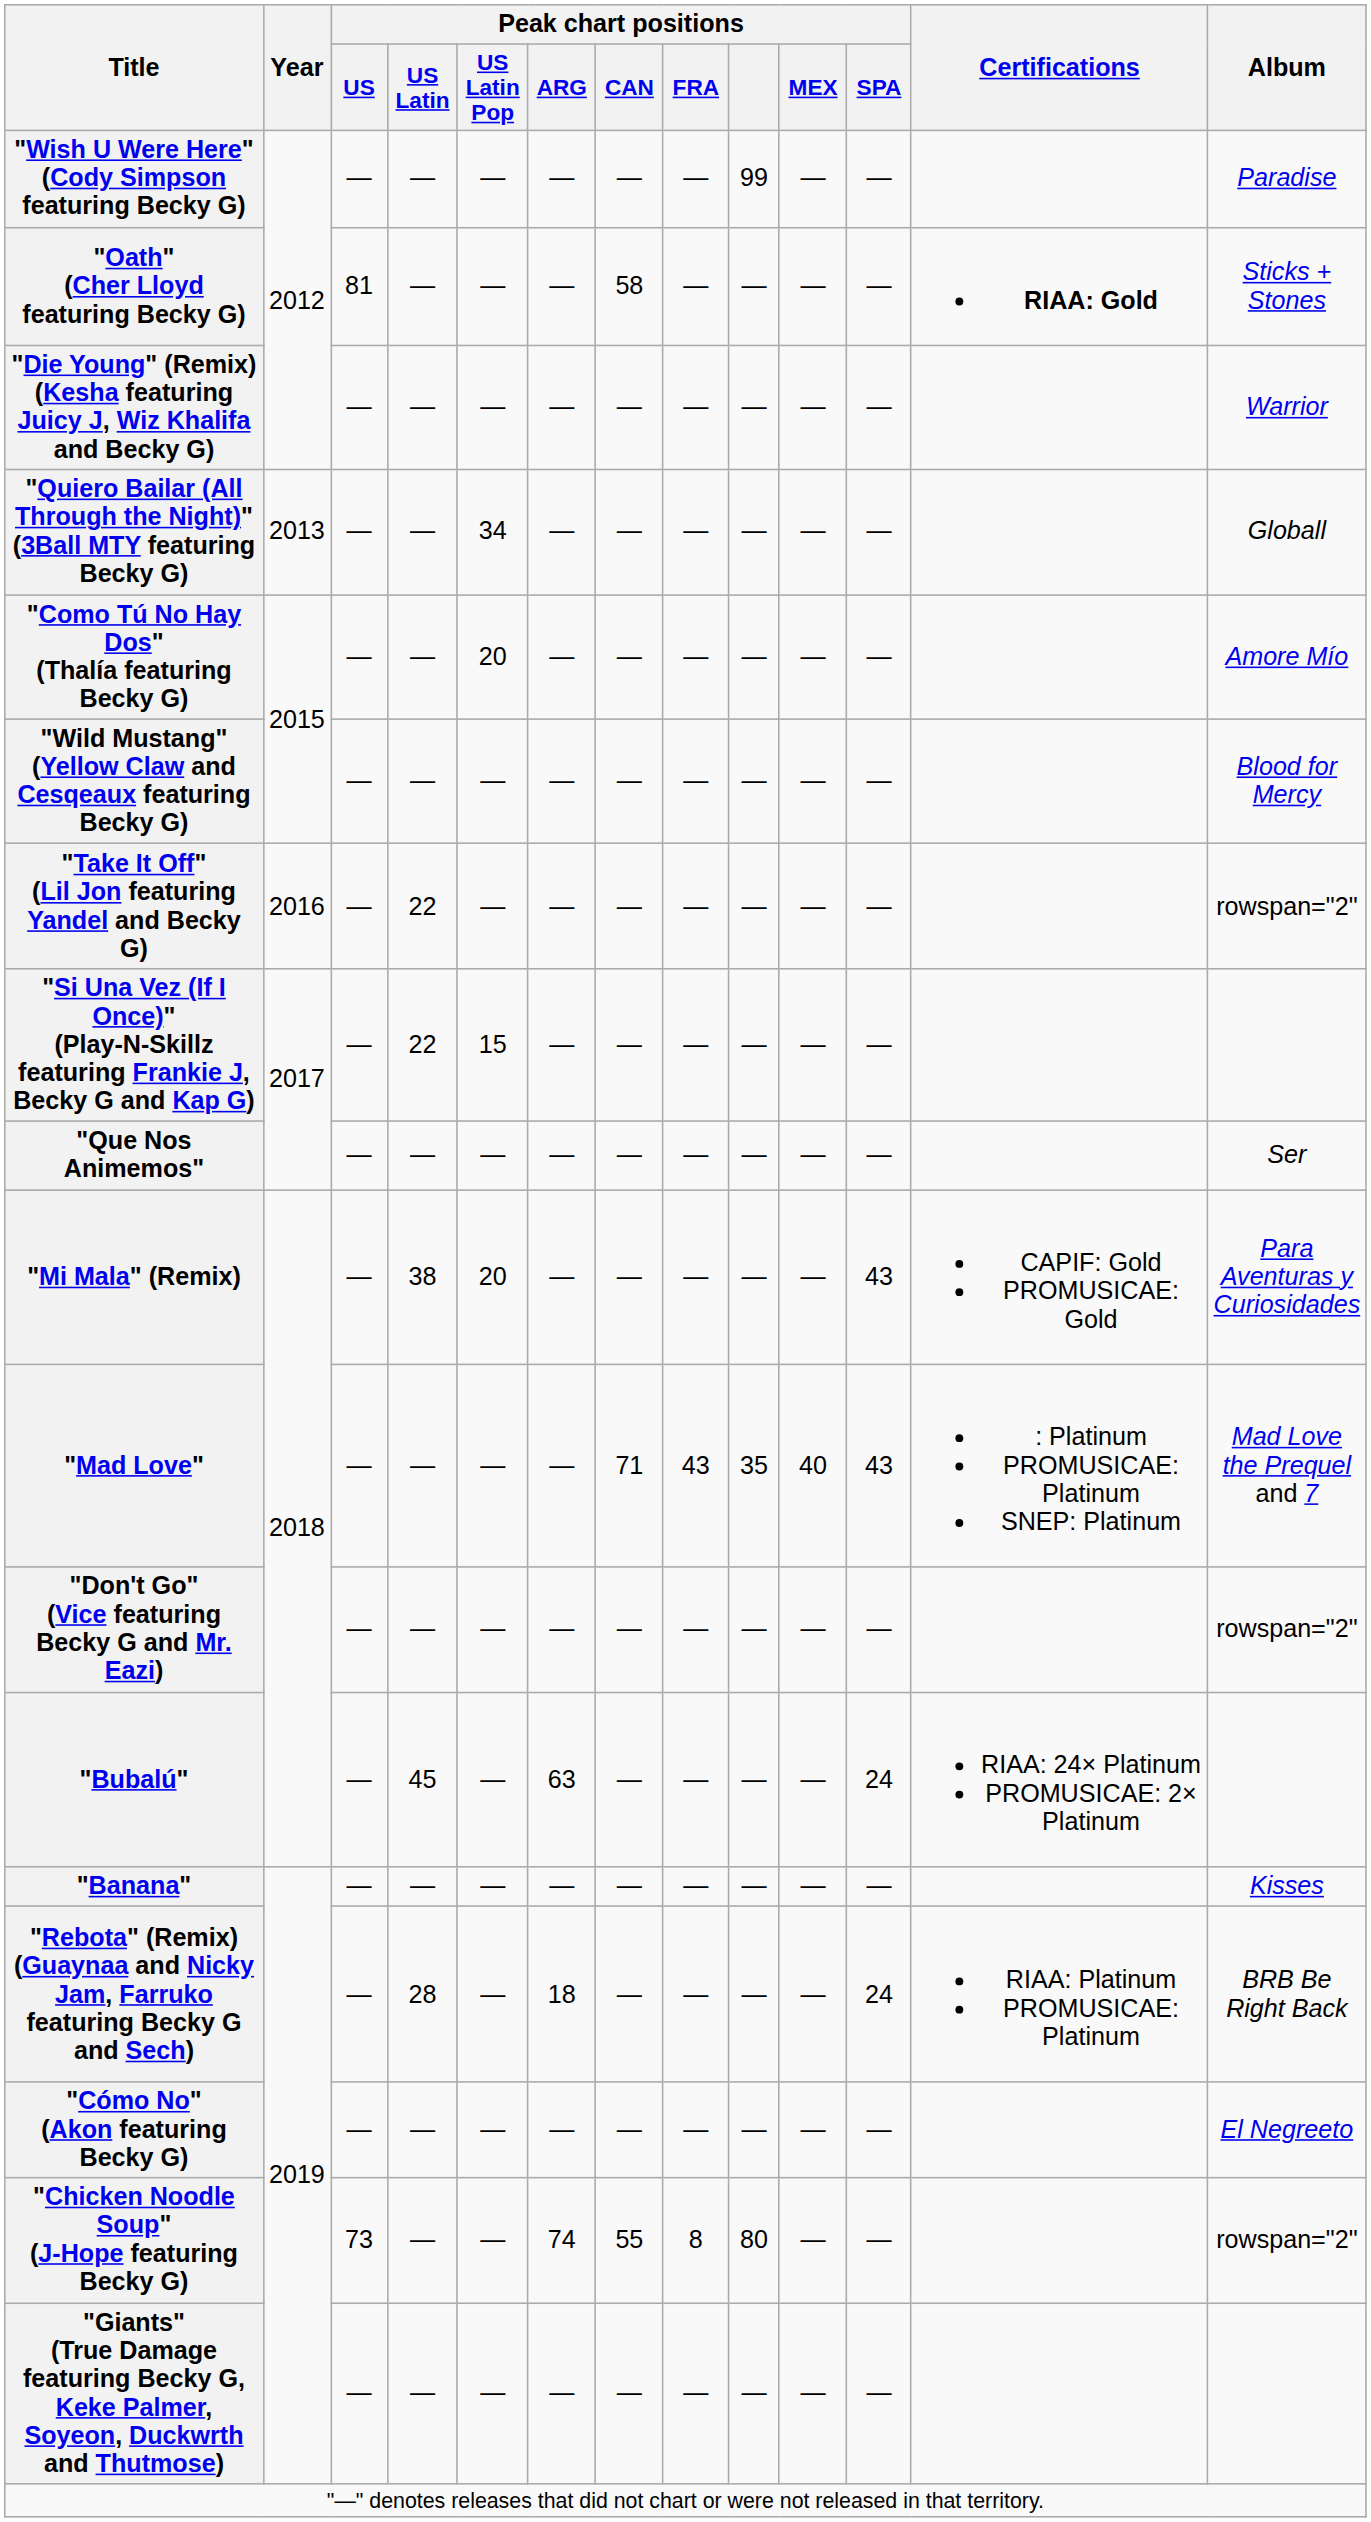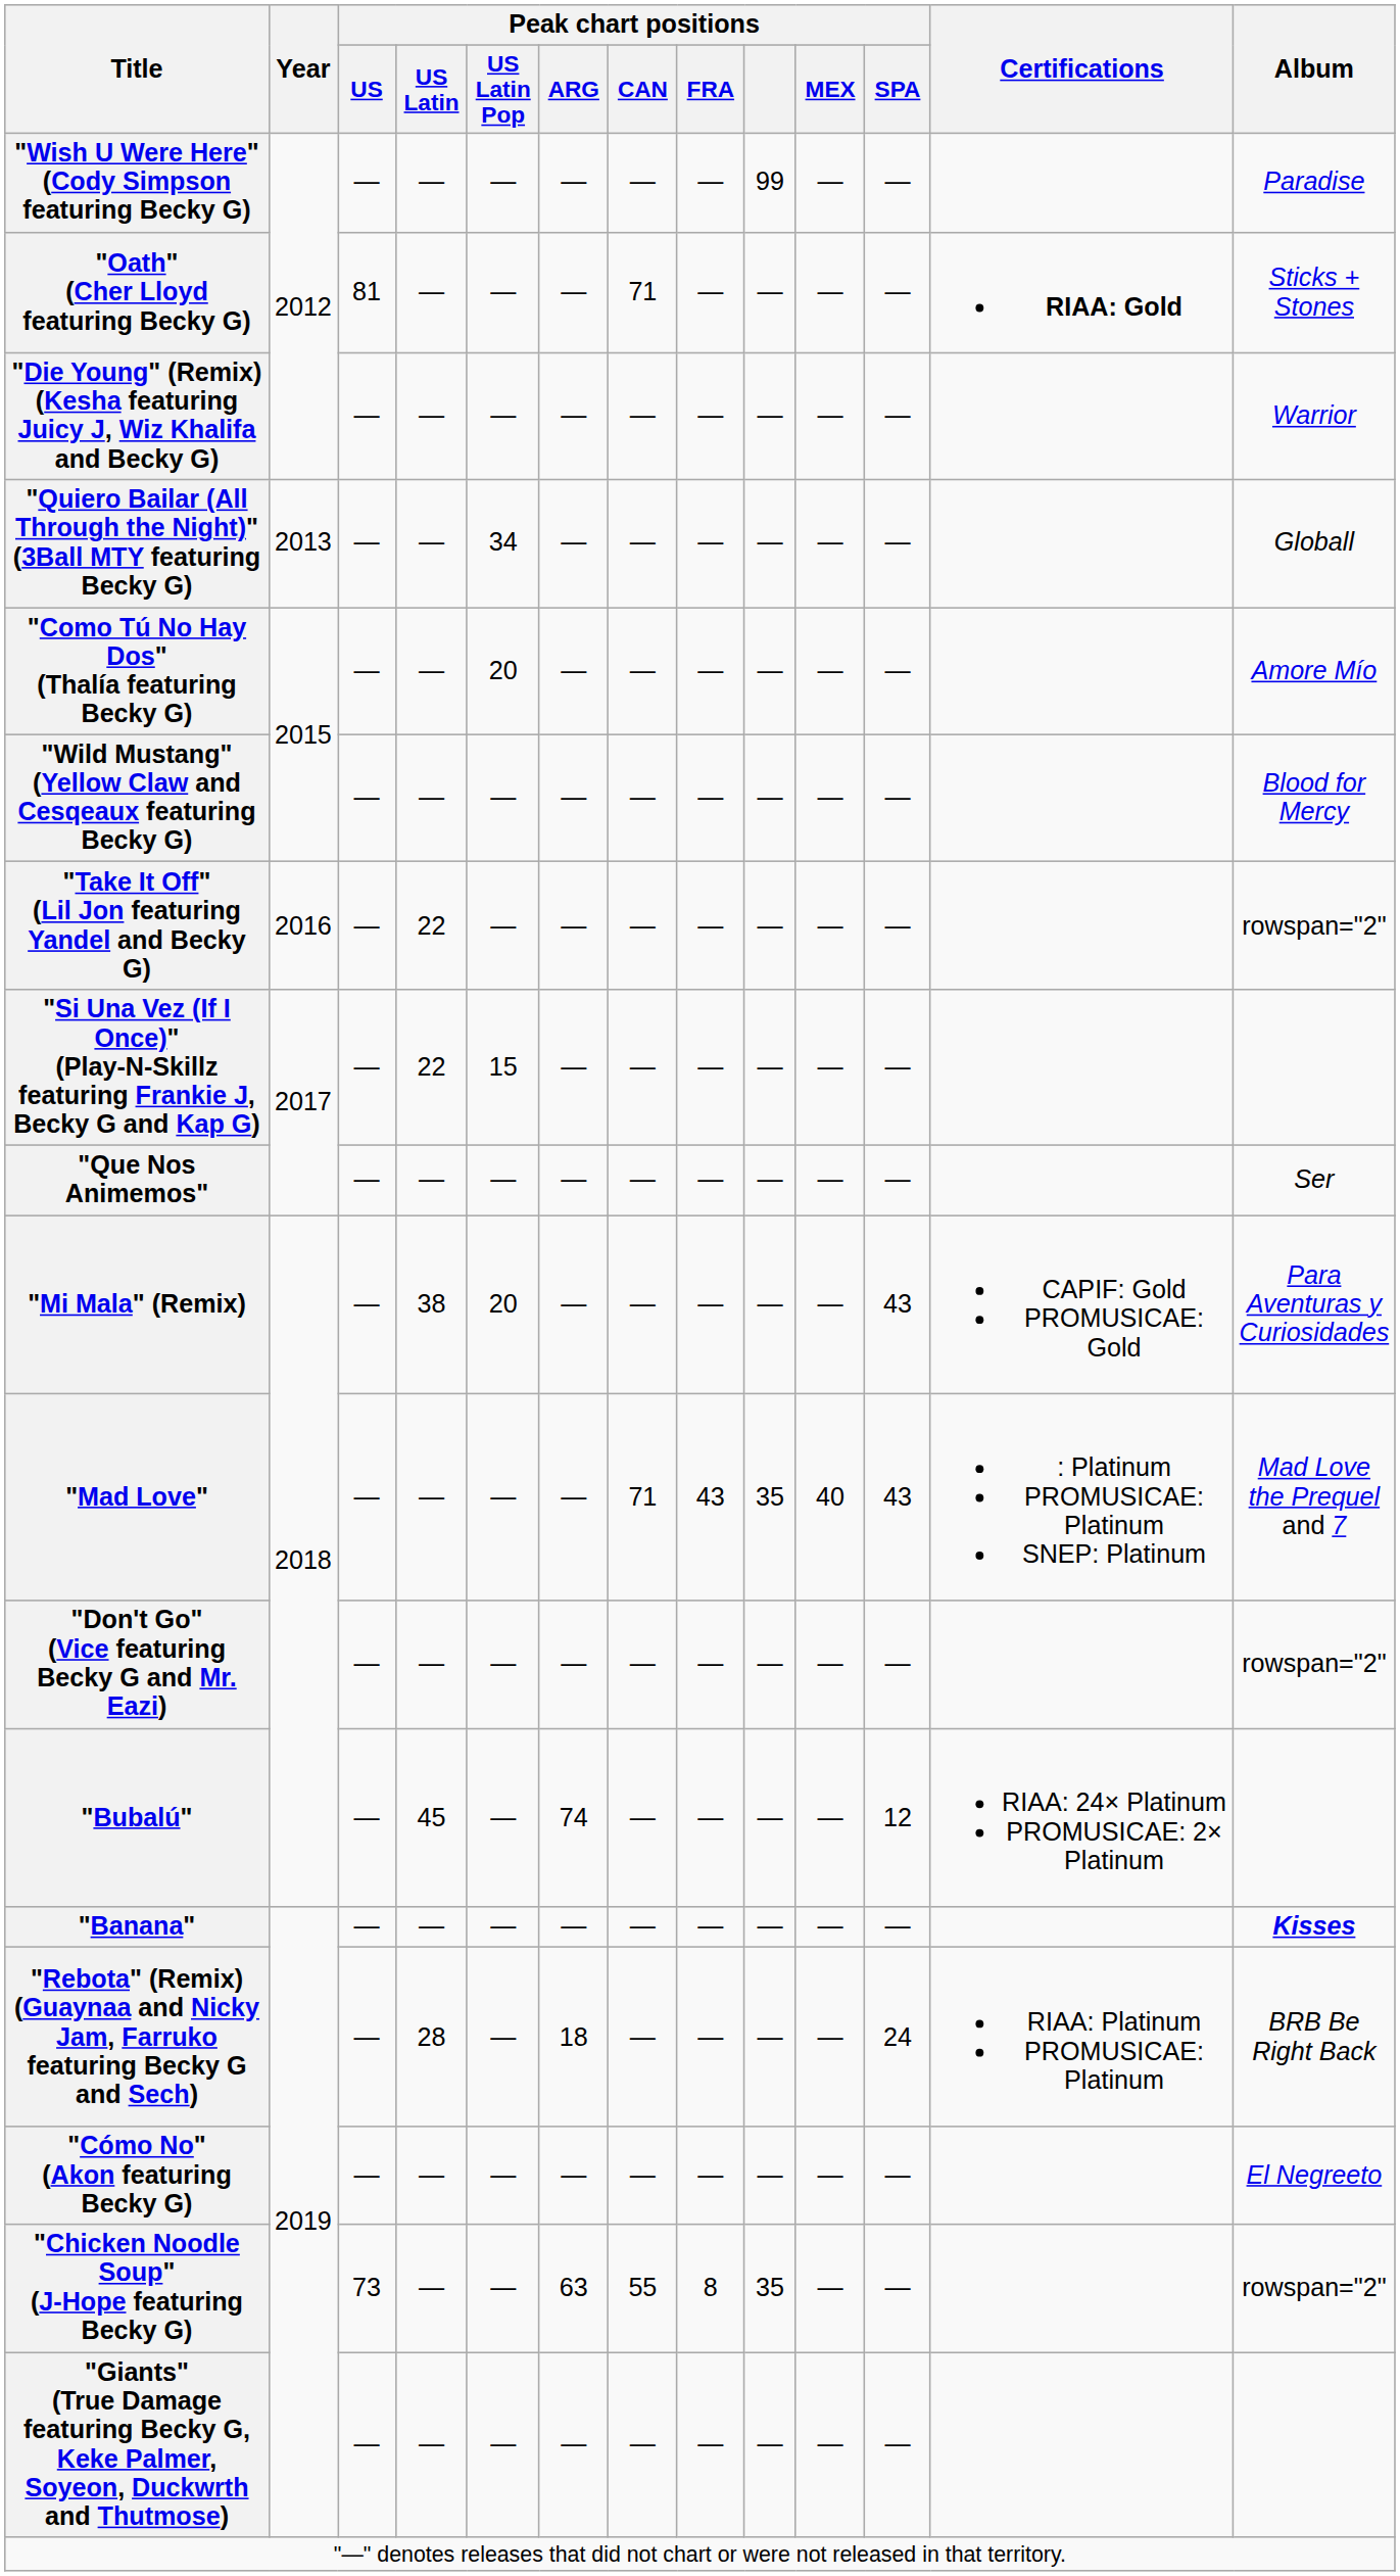"Oath" (Cher Lloyd featuring Becky G) | Peak chart positions / CAN: 58 -> 71
"Bubalú" | Peak chart positions / ARG: 63 -> 74
"Bubalú" | Peak chart positions / SPA: 24 -> 12
"Banana" | Album: normal -> bold
"Chicken Noodle Soup" (J-Hope featuring Becky G) | Peak chart positions / ARG: 74 -> 63
"Chicken Noodle Soup" (J-Hope featuring Becky G) | Peak chart positions: 80 -> 35
